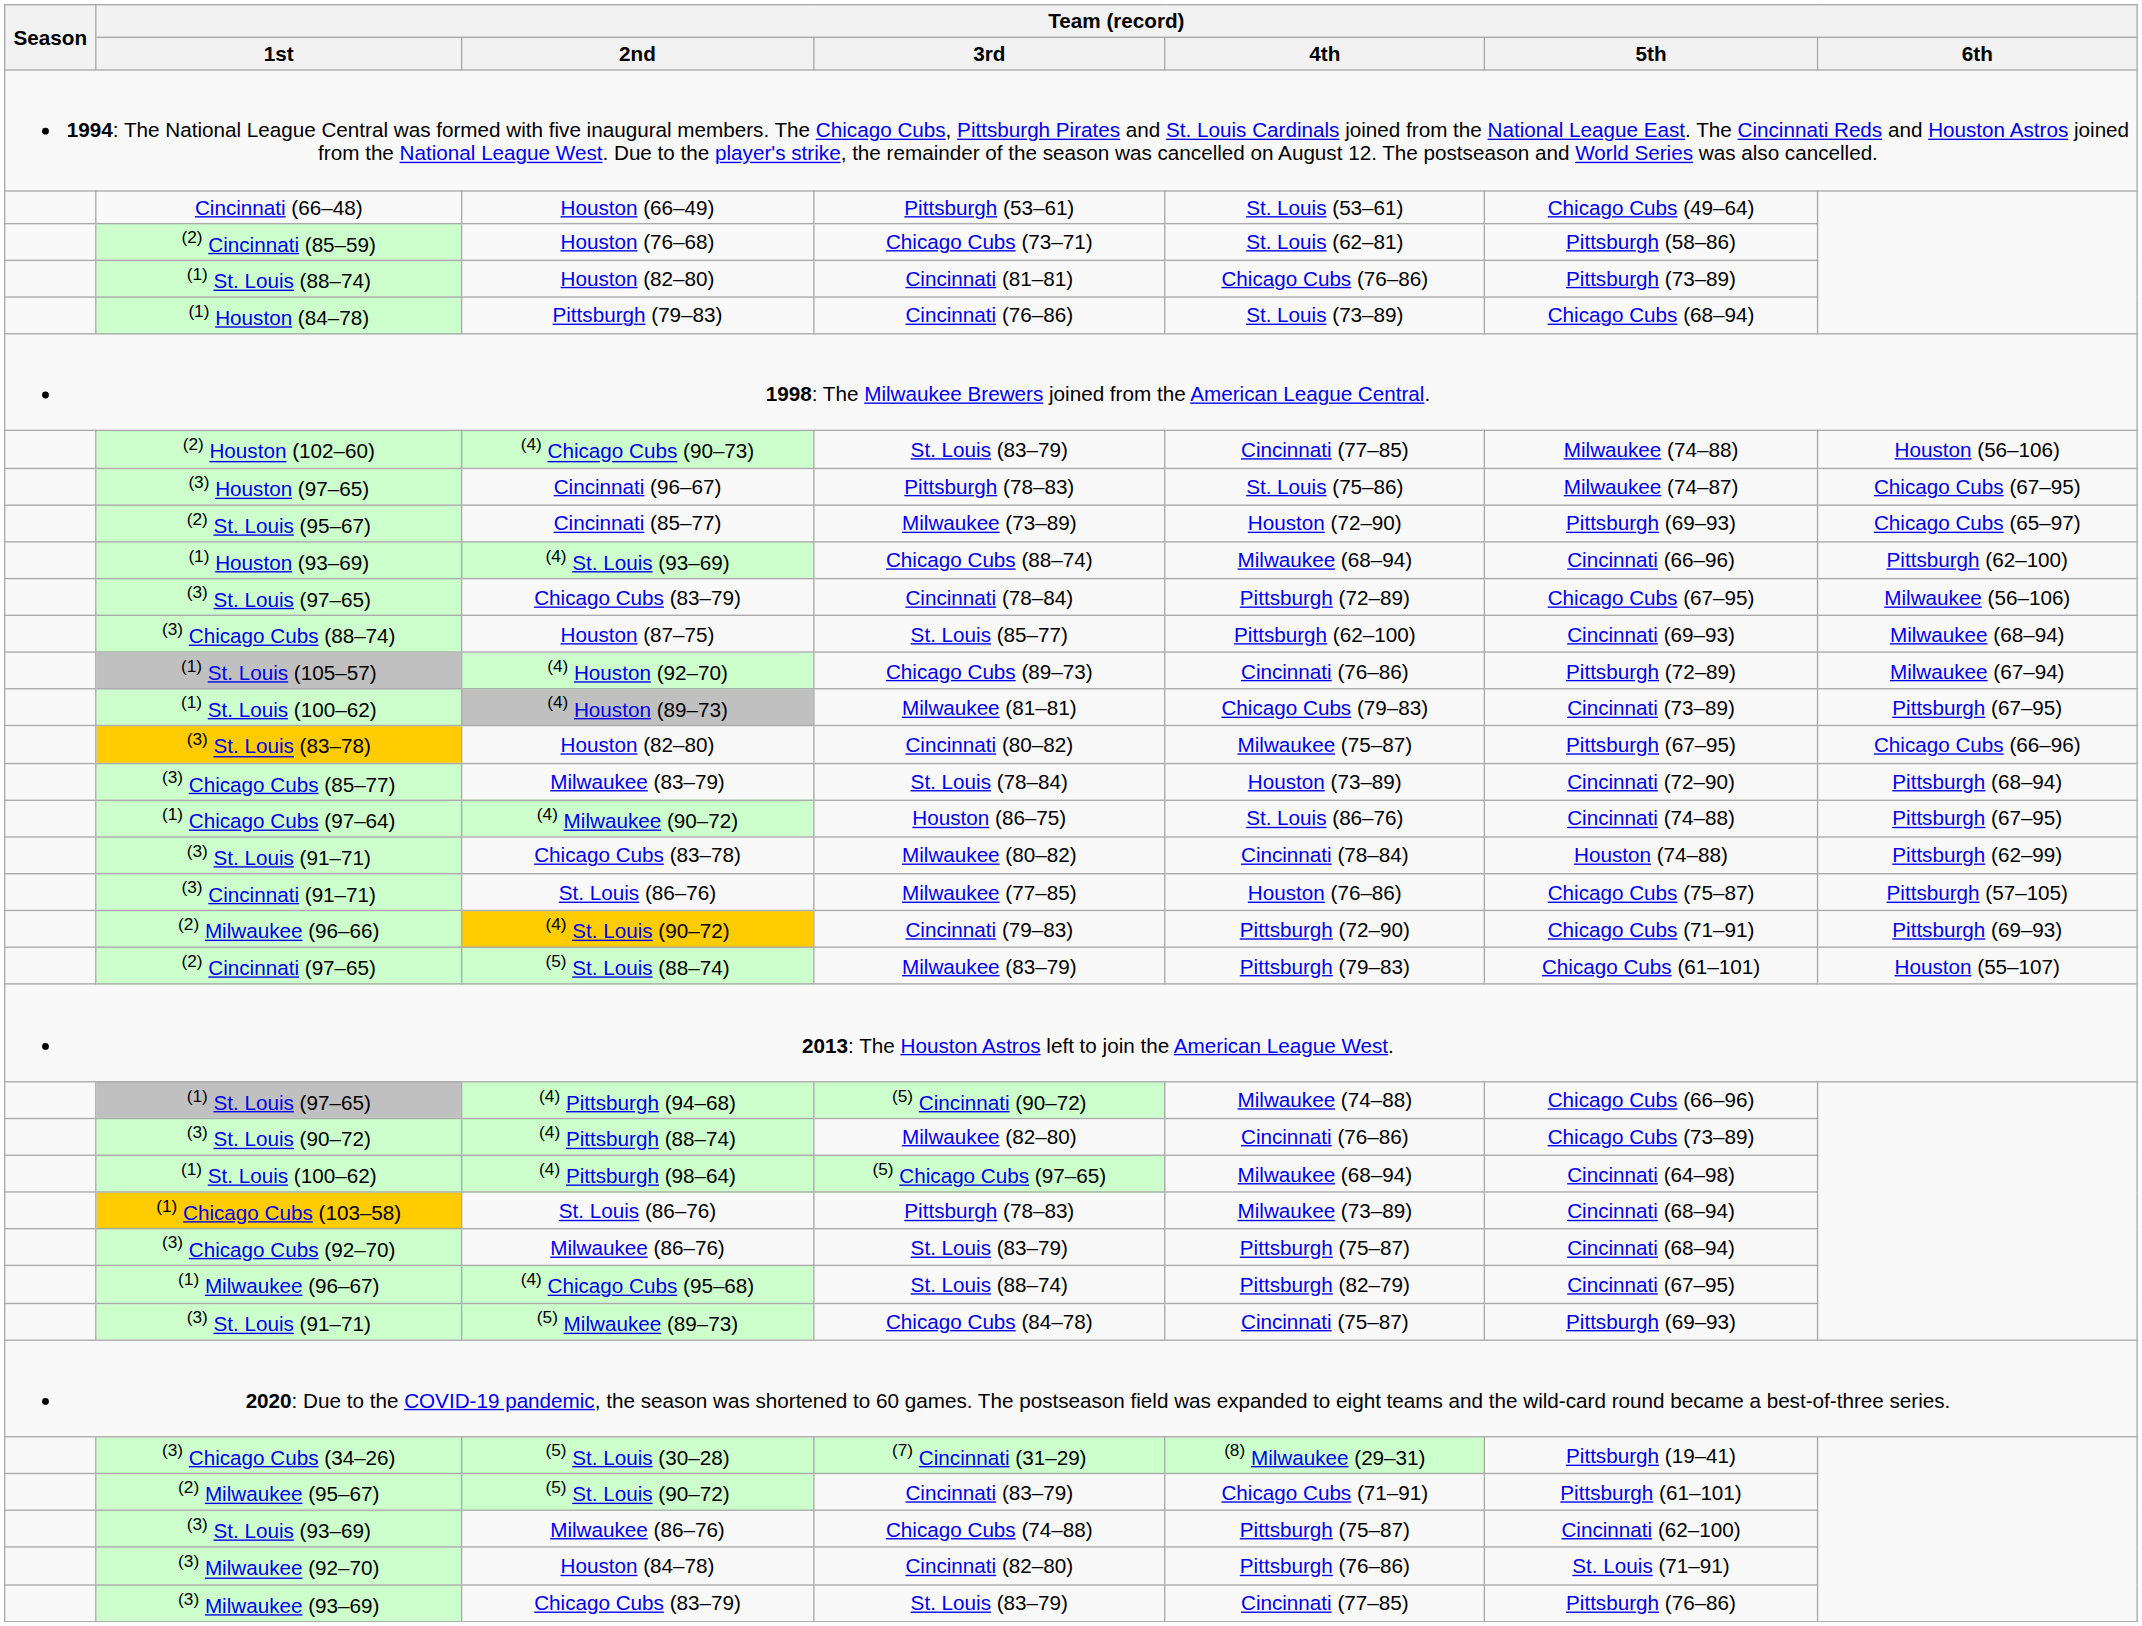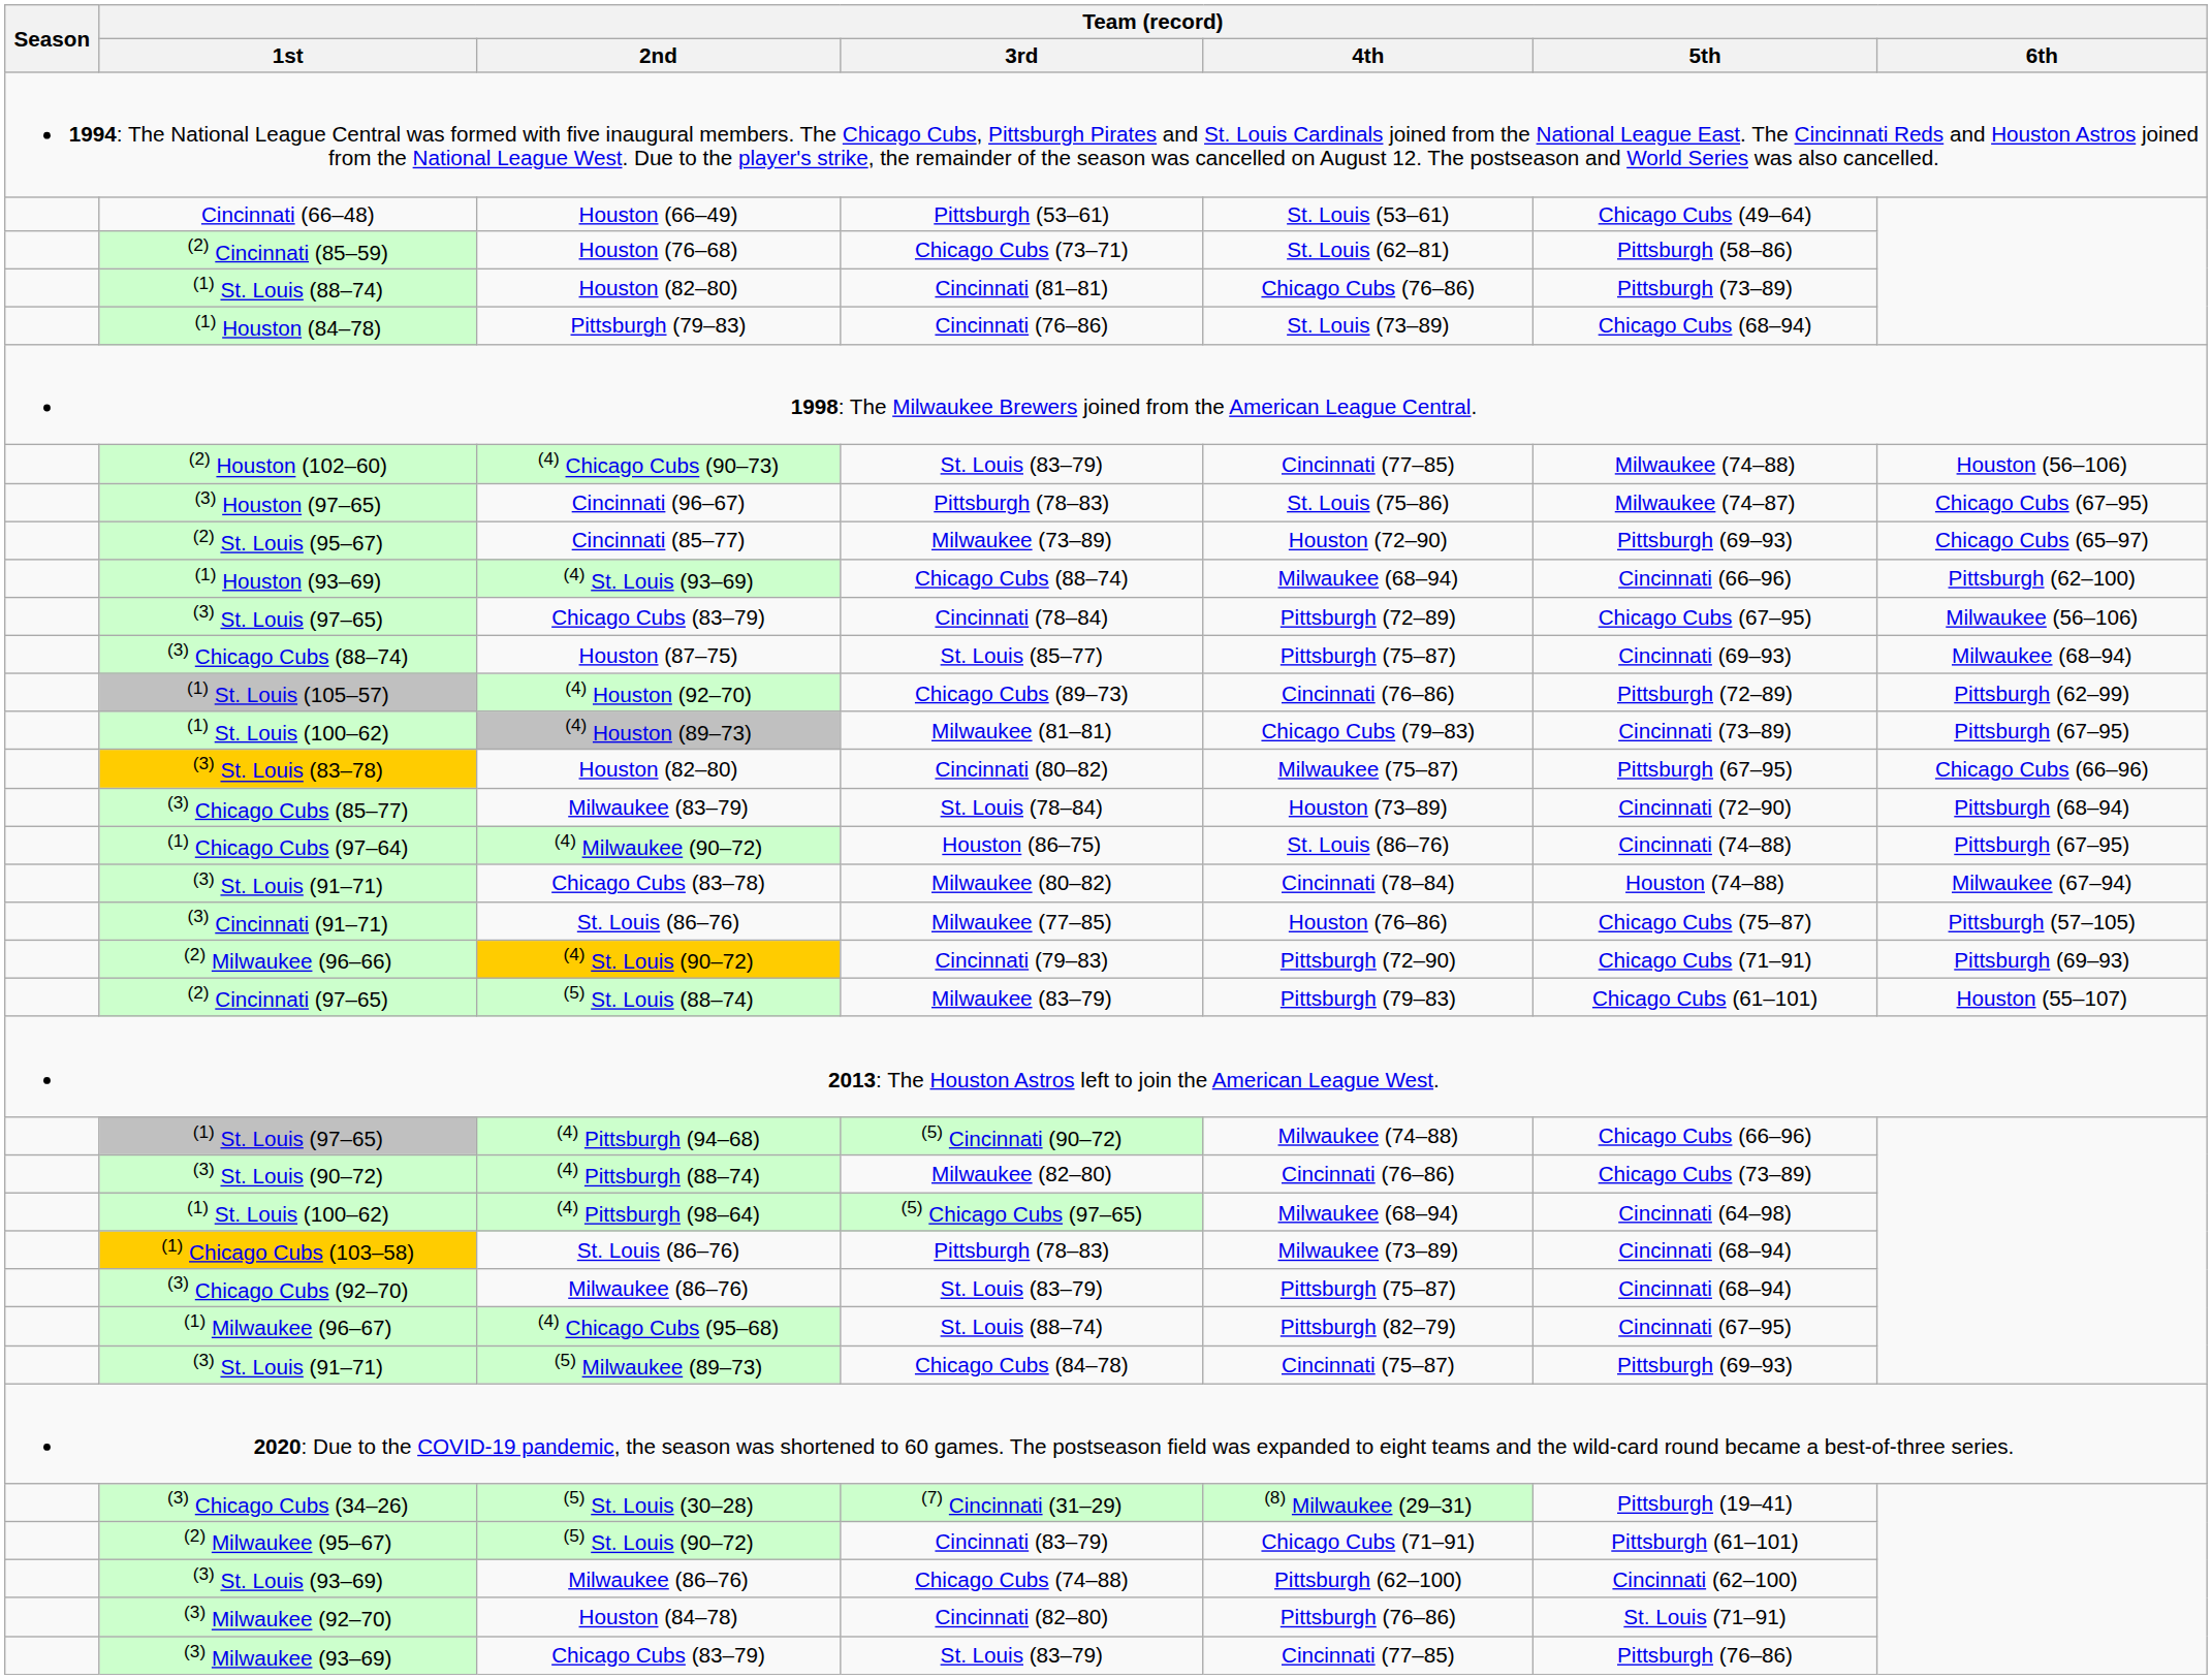(3) Chicago Cubs (88–74) | Team (record) / 4th: Pittsburgh (62–100) -> Pittsburgh (75–87)
(1) St. Louis (105–57) | Team (record) / 6th: Milwaukee (67–94) -> Pittsburgh (62–99)
(3) St. Louis (91–71) / Milwaukee (80–82) | Team (record) / 6th: Pittsburgh (62–99) -> Milwaukee (67–94)
(3) St. Louis (93–69) | Team (record) / 4th: Pittsburgh (75–87) -> Pittsburgh (62–100)
